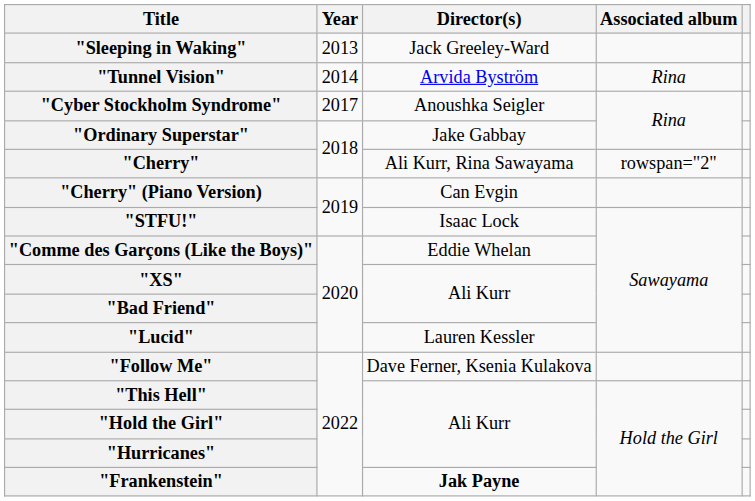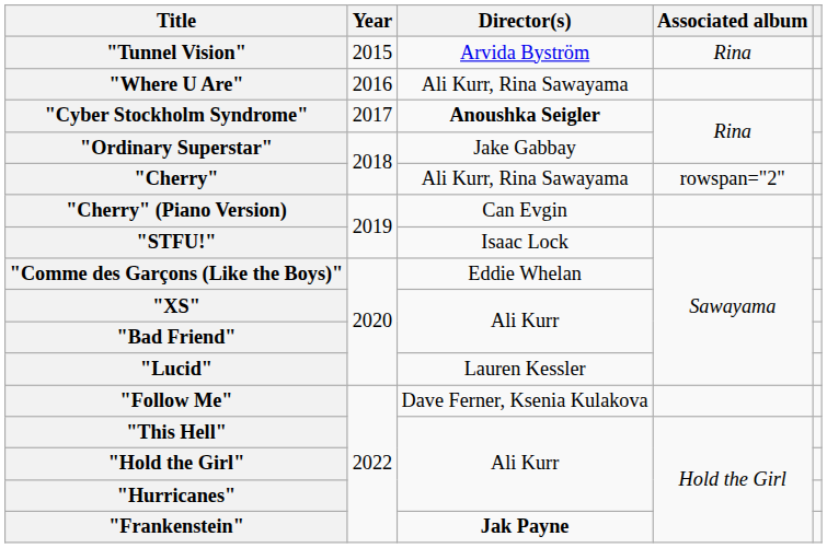- row: "Sleeping in Waking" | 2013 | Jack Greeley-Ward
"Tunnel Vision" | Year: 2014 -> 2015
+ row: "Where U Are" | 2016 | Ali Kurr, Rina Sawayama
"Cyber Stockholm Syndrome" | Director(s): normal -> bold
